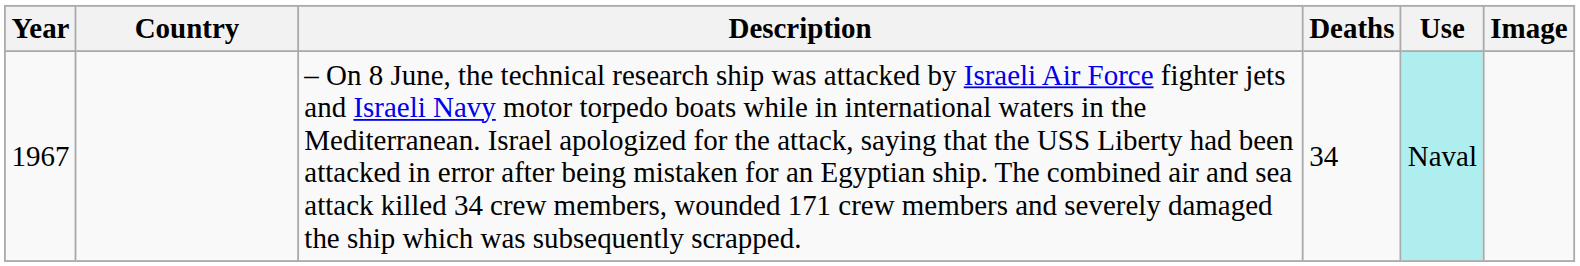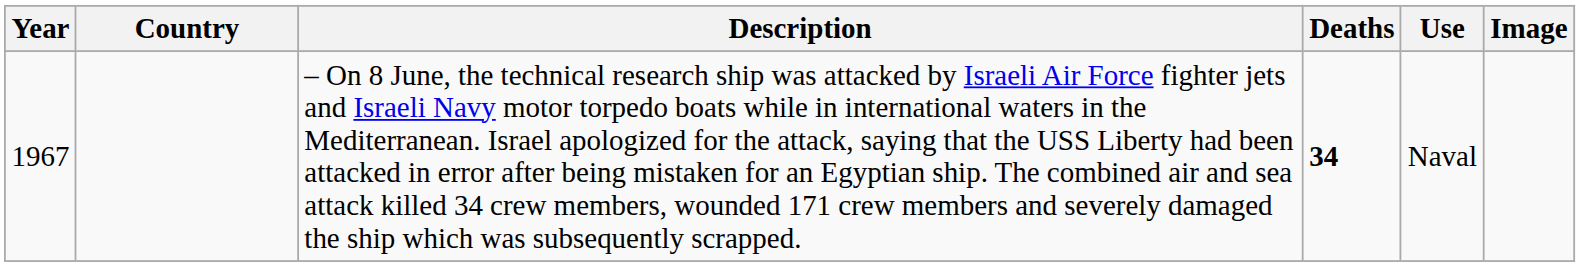row 2 | Deaths: normal -> bold
row 2 | Use: paleturquoise background -> no background
